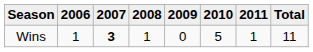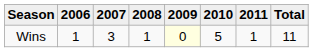Wins | column 3: bold -> normal
Wins | column 5: no background -> lightyellow background
